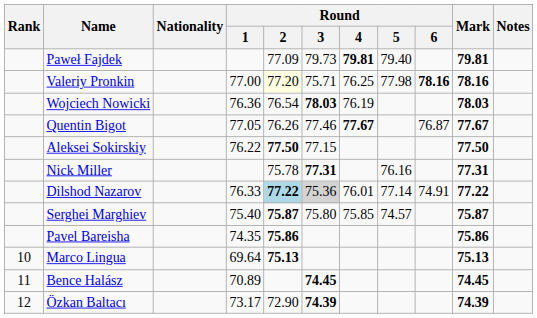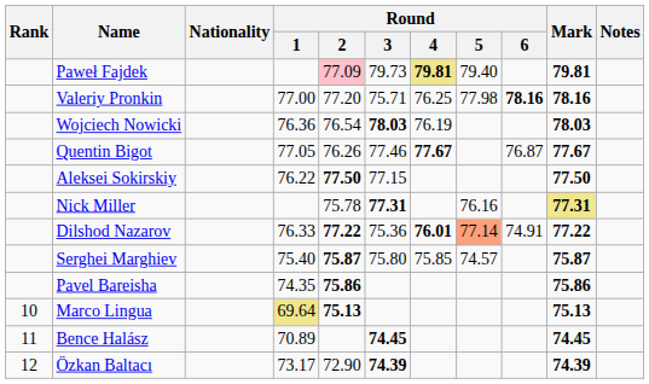Paweł Fajdek | Round / 2: no background -> pink background
Paweł Fajdek | Round / 4: no background -> khaki background
Valeriy Pronkin | Round / 2: lightyellow background -> no background
Nick Miller | Mark: no background -> khaki background
Dilshod Nazarov | Round / 2: lightblue background -> no background
Dilshod Nazarov | Round / 3: lightgrey background -> no background
Dilshod Nazarov | Round / 4: normal -> bold
Dilshod Nazarov | Round / 5: no background -> lightsalmon background
Marco Lingua | Round / 1: no background -> khaki background
